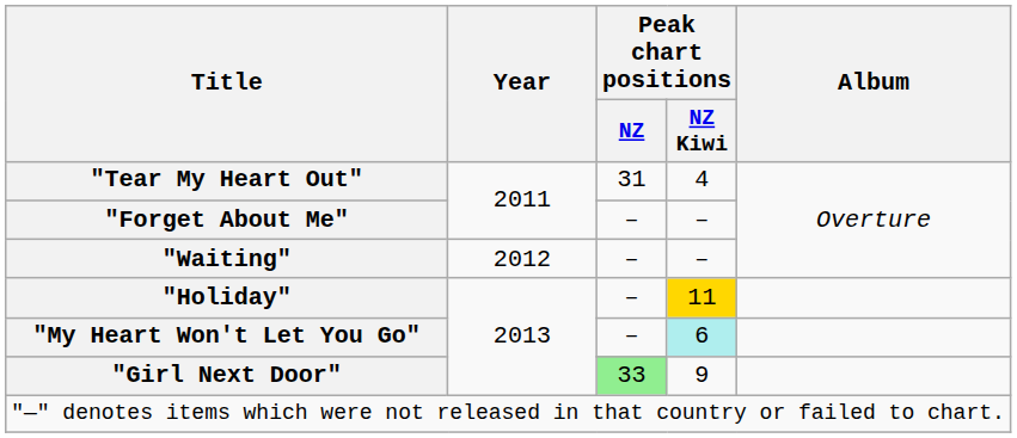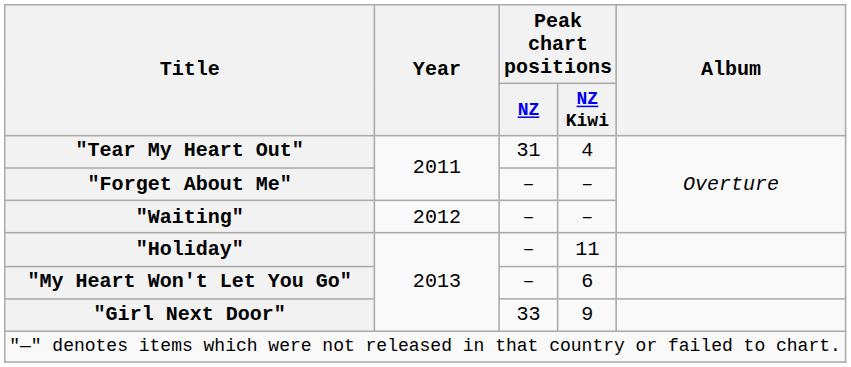"Holiday" | Peak chart positions / NZ Kiwi: gold background -> no background
"My Heart Won't Let You Go" | Peak chart positions / NZ Kiwi: paleturquoise background -> no background
"Girl Next Door" | Peak chart positions / NZ: lightgreen background -> no background
